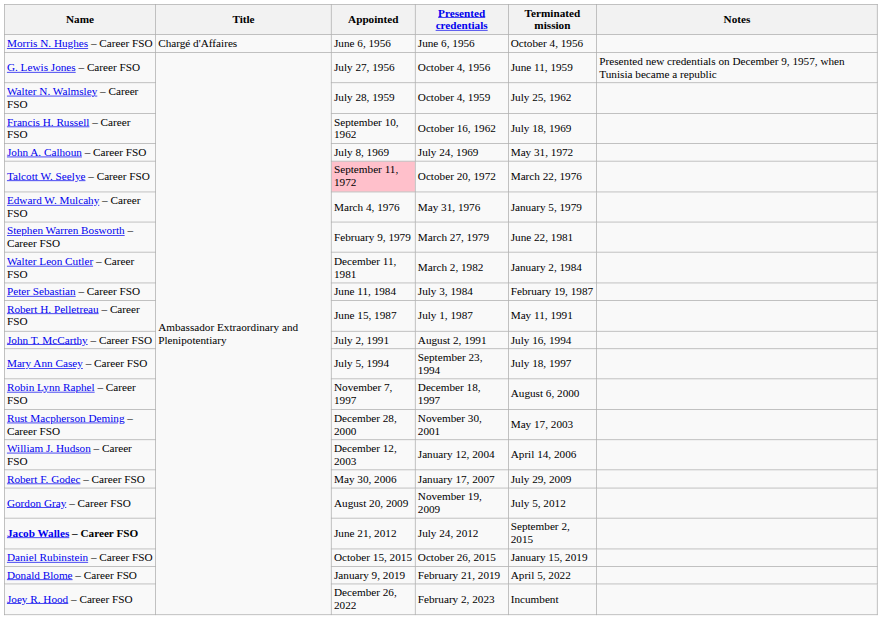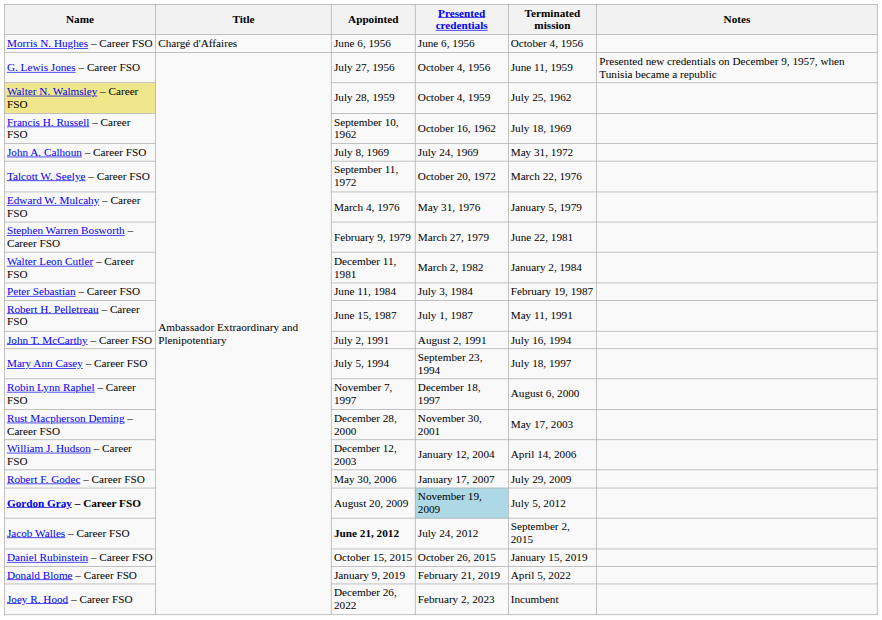row 4 | Name: no background -> khaki background
row 7 | Appointed: pink background -> no background
row 19 | Name: normal -> bold
row 19 | Presented credentials: no background -> lightblue background
row 20 | Name: bold -> normal
row 20 | Appointed: normal -> bold
